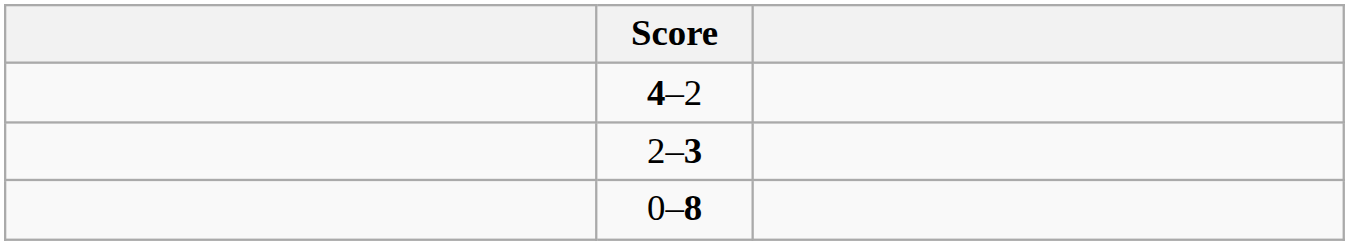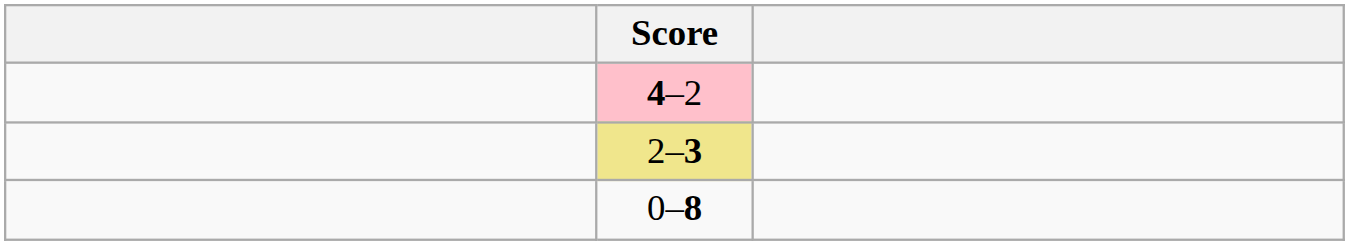4–2 | Score: no background -> pink background
2–3 | Score: no background -> khaki background
